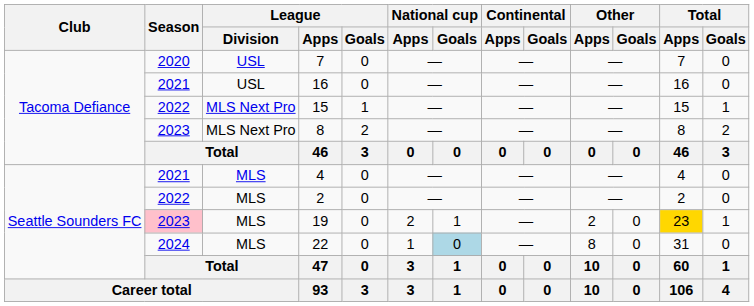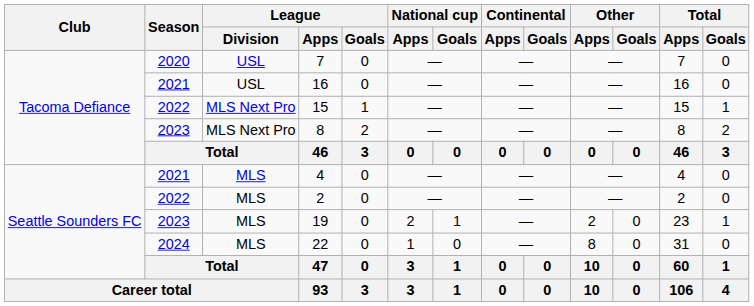19 | Season: pink background -> no background
19 | Total / Apps: gold background -> no background
22 | National cup / Goals: lightblue background -> no background
